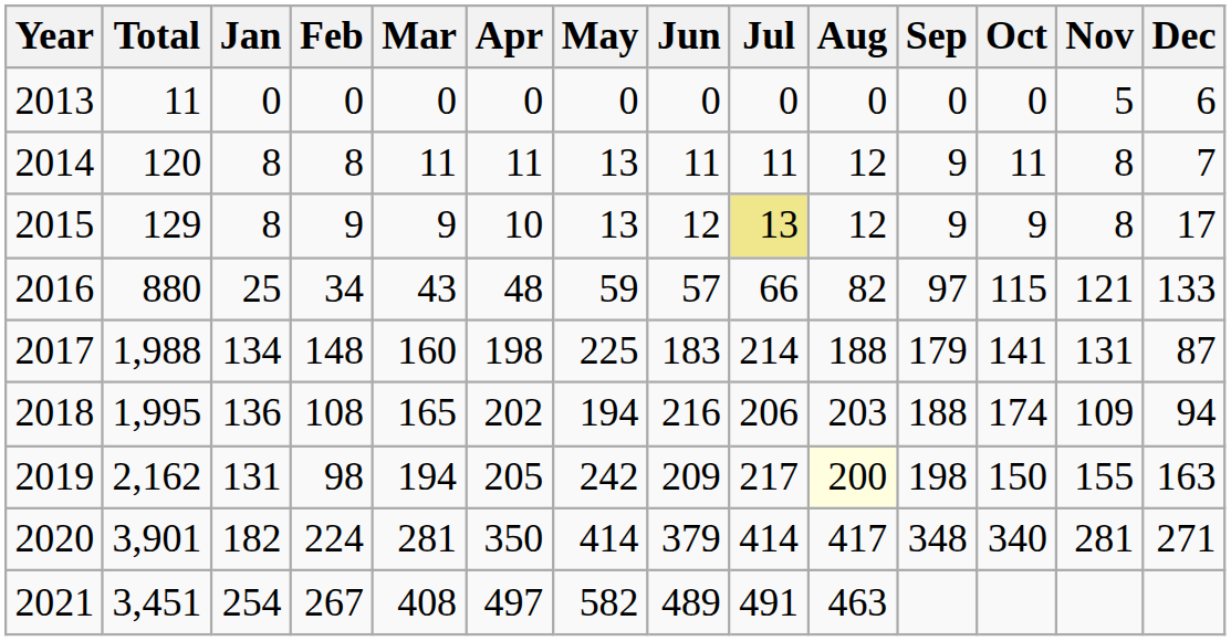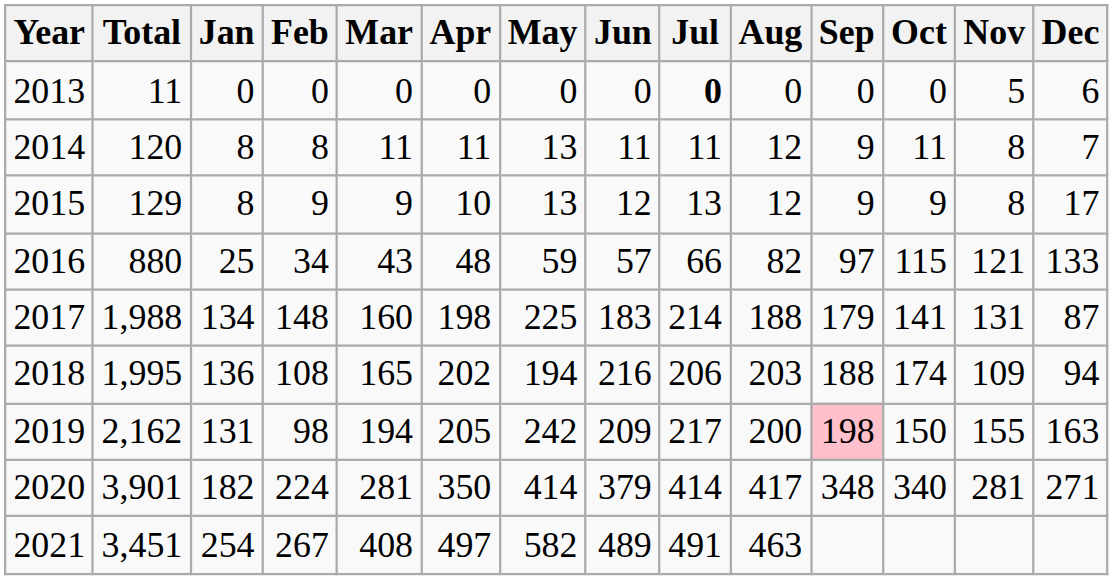2013 | Jul: normal -> bold
2015 | Jul: khaki background -> no background
2019 | Aug: lightyellow background -> no background
2019 | Sep: no background -> pink background
